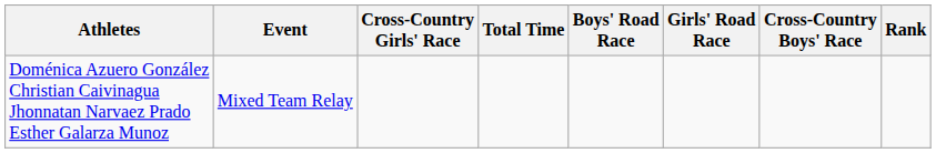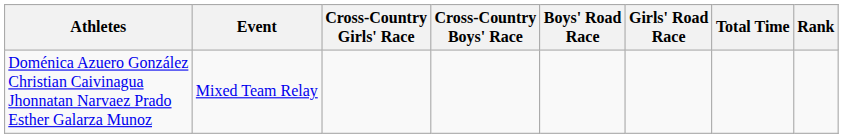columns swapped: Cross-Country Boys' Race <-> Total Time
